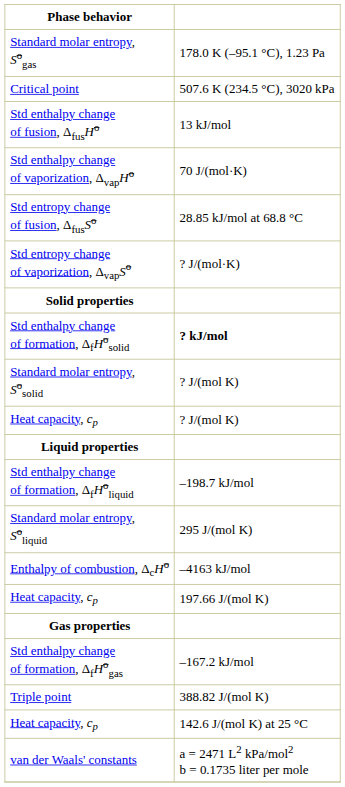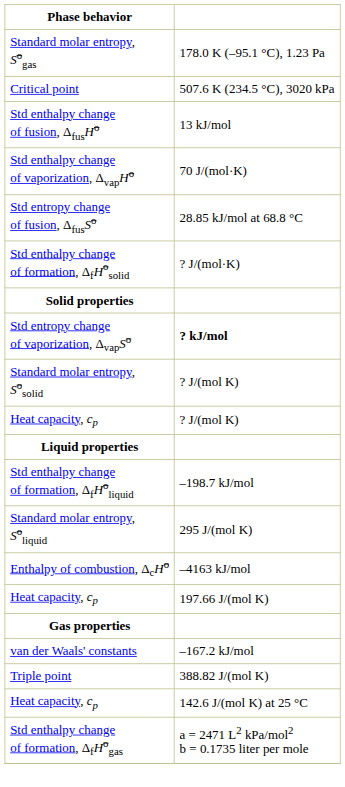row 7 | Phase behavior: Std entropy change of vaporization, ΔvapSo -> Std enthalpy change of formation, ΔfHosolid
row 9 | Phase behavior: Std enthalpy change of formation, ΔfHosolid -> Std entropy change of vaporization, ΔvapSo
row 18 | Phase behavior: Std enthalpy change of formation, ΔfHogas -> van der Waals' constants
row 21 | Phase behavior: van der Waals' constants -> Std enthalpy change of formation, ΔfHogas
